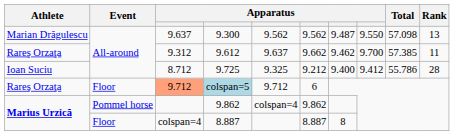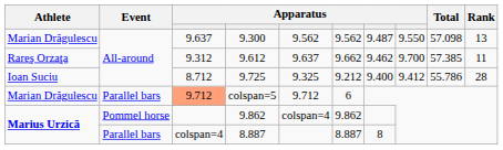row 6 | Athlete: Rareş Orzaţa -> Marian Drăgulescu
row 6 | Event: Floor -> Parallel bars
row 6 | column 4: lightblue background -> no background
row 8 | Event: Floor -> Parallel bars
